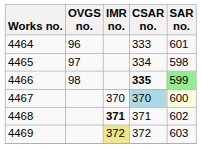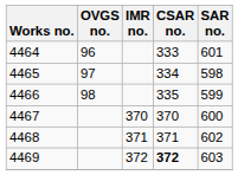4466 | CSAR no.: bold -> normal
4466 | SAR no.: lightgreen background -> no background
4467 | CSAR no.: lightblue background -> no background
4467 | SAR no.: lightyellow background -> no background
4468 | IMR no.: bold -> normal
4469 | IMR no.: khaki background -> no background
4469 | CSAR no.: normal -> bold
